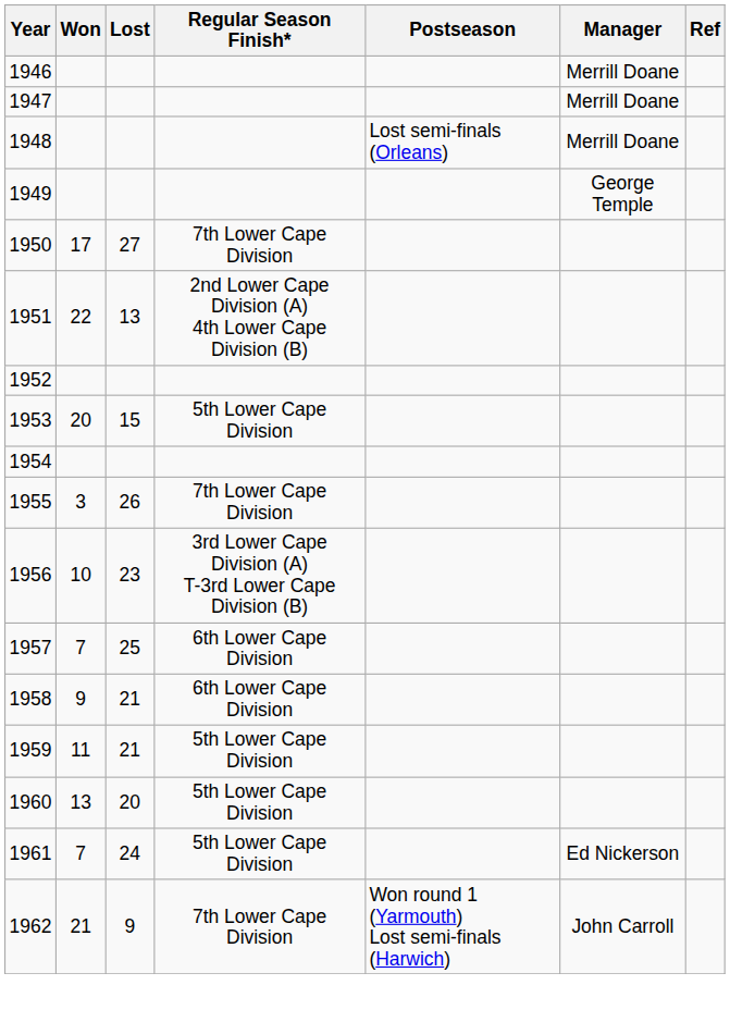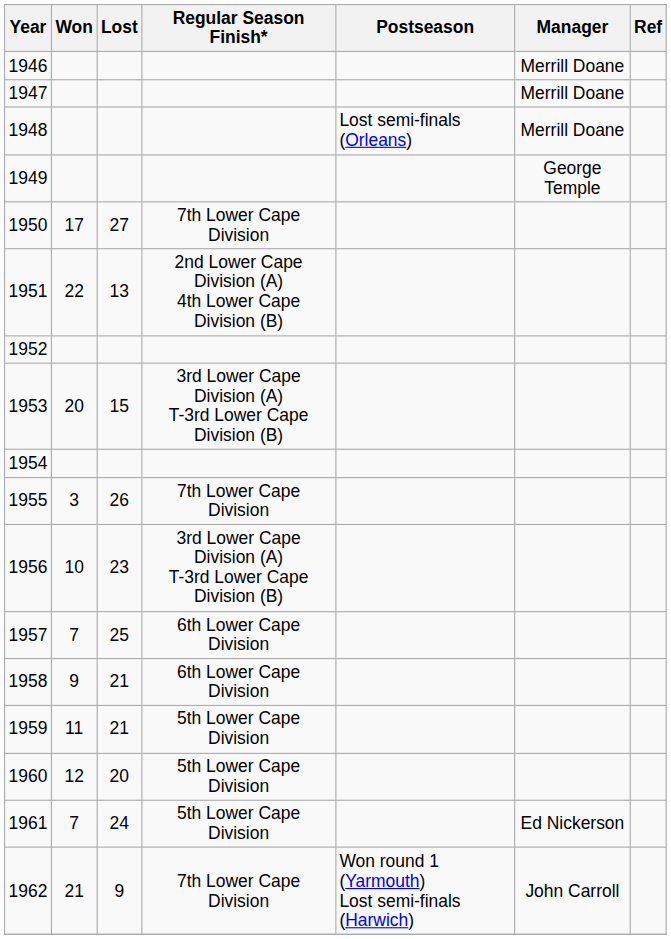1953 | Regular Season Finish*: 5th Lower Cape Division -> 3rd Lower Cape Division (A) T-3rd Lower Cape Division (B)
1960 | Won: 13 -> 12
